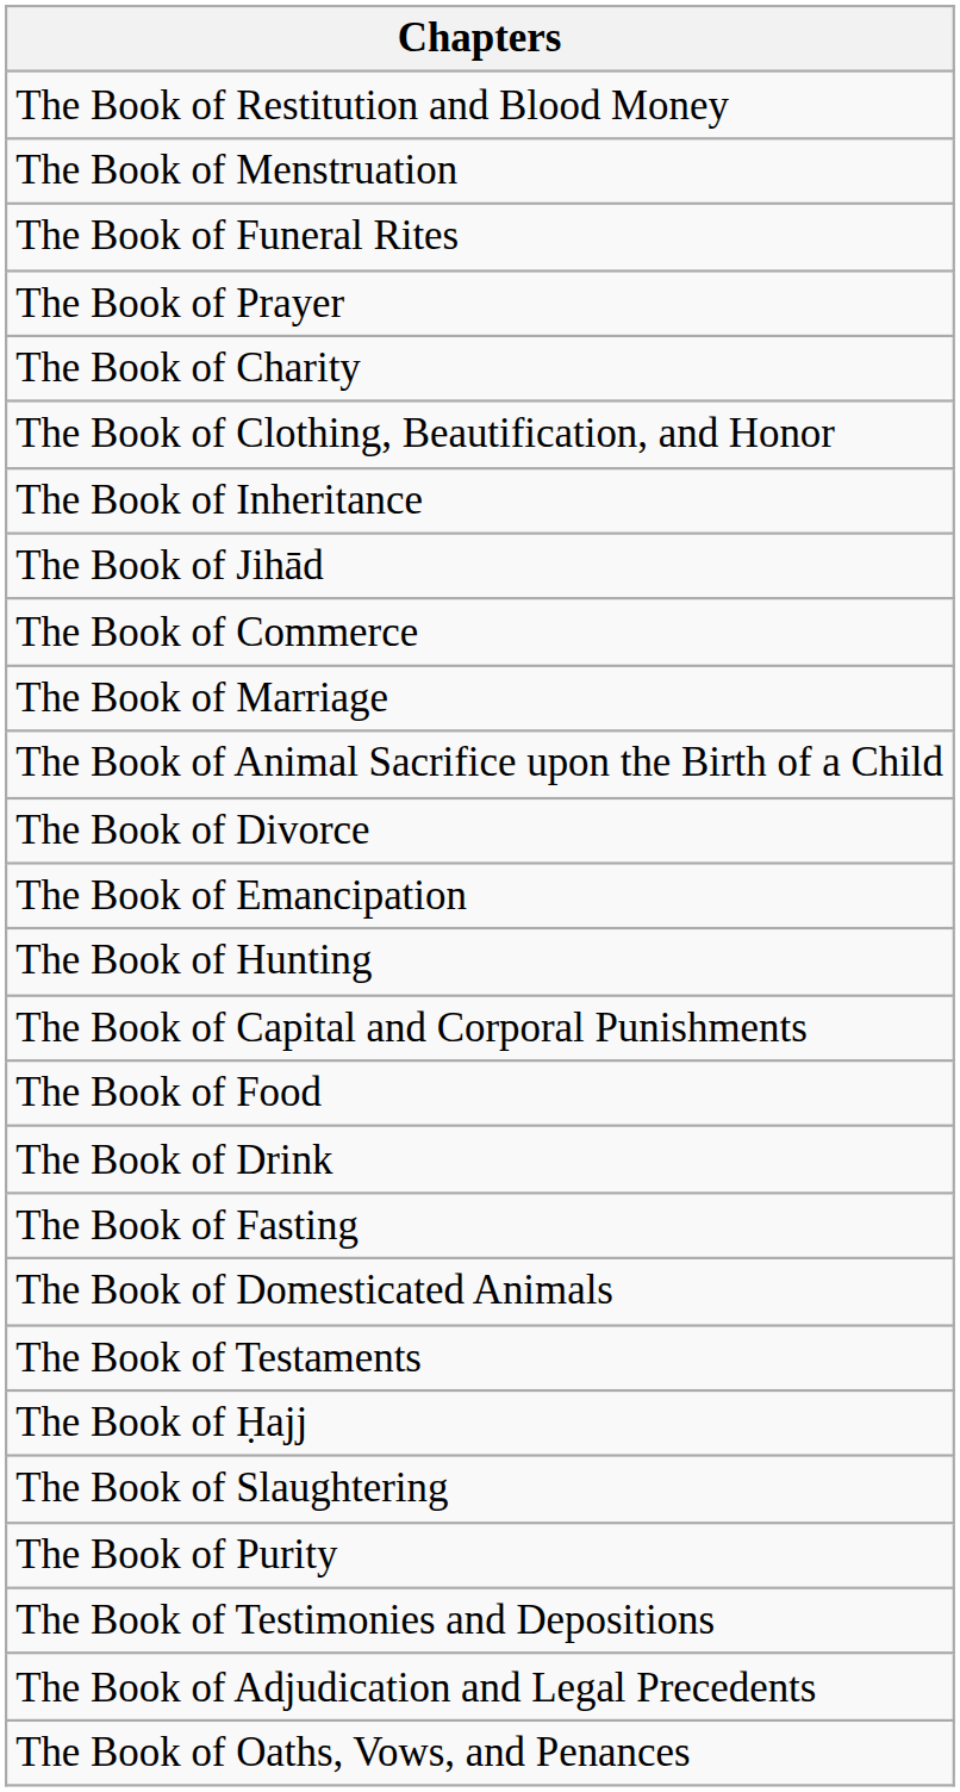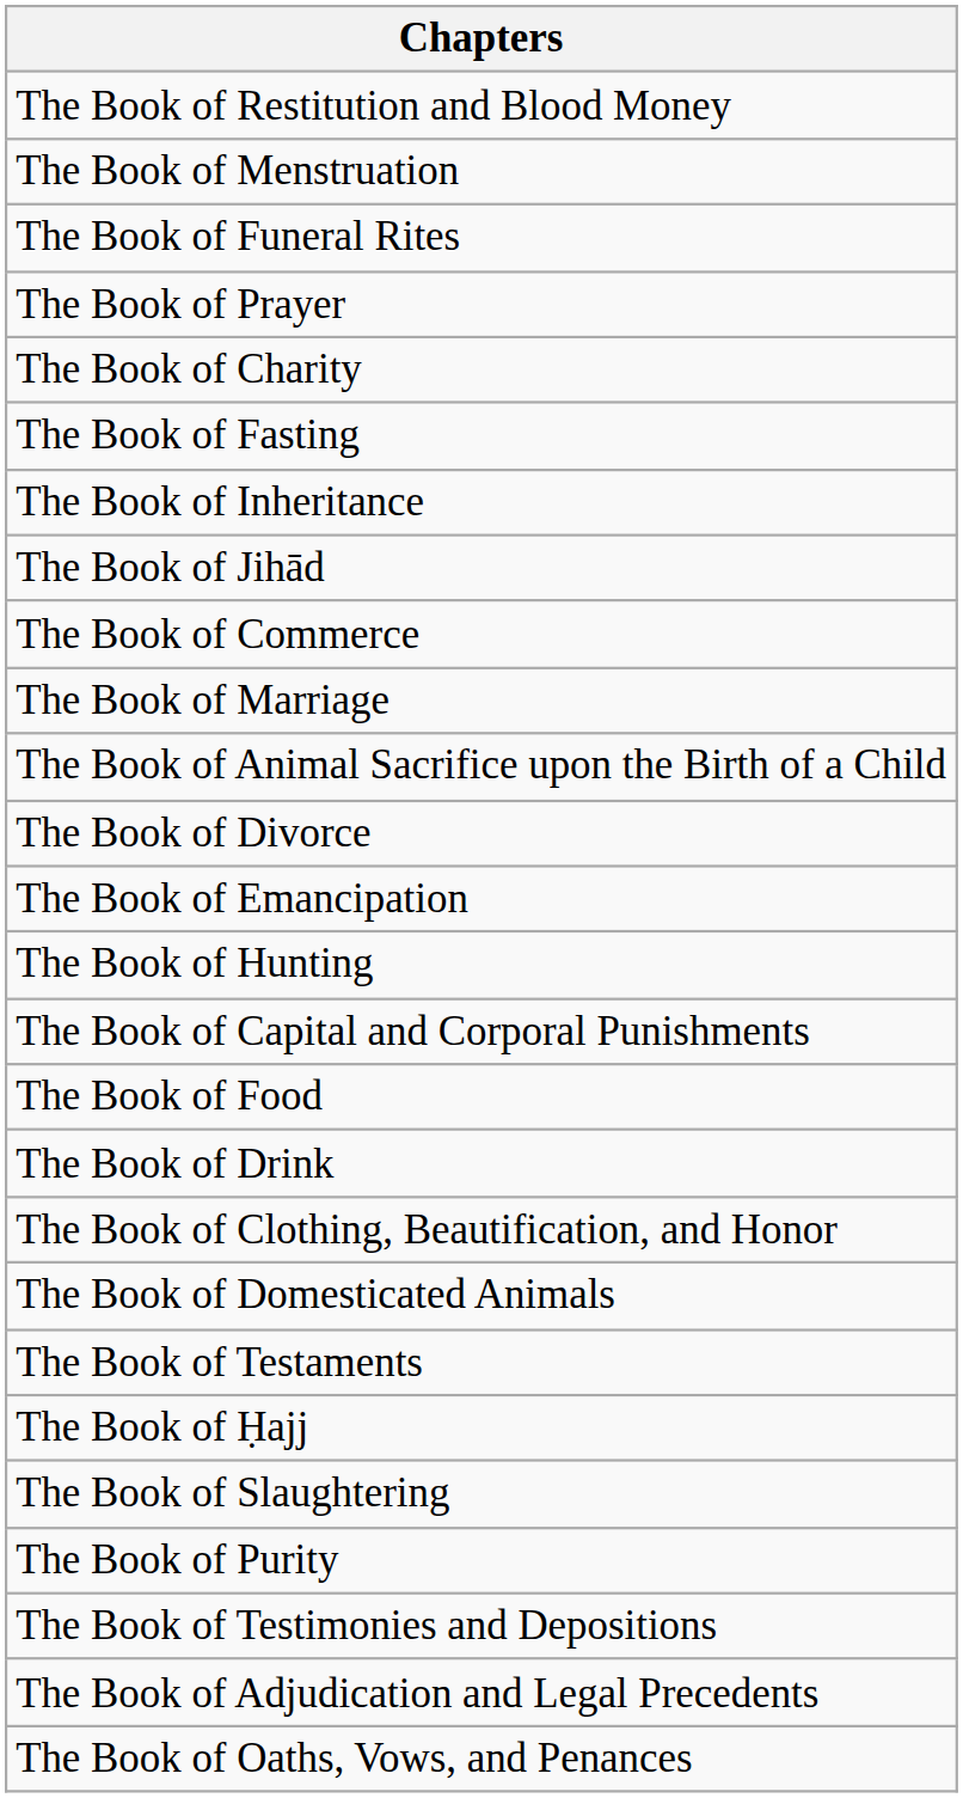row 7 | column 1: The Book of Clothing, Beautification, and Honor -> The Book of Fasting
row 19 | column 1: The Book of Fasting -> The Book of Clothing, Beautification, and Honor
